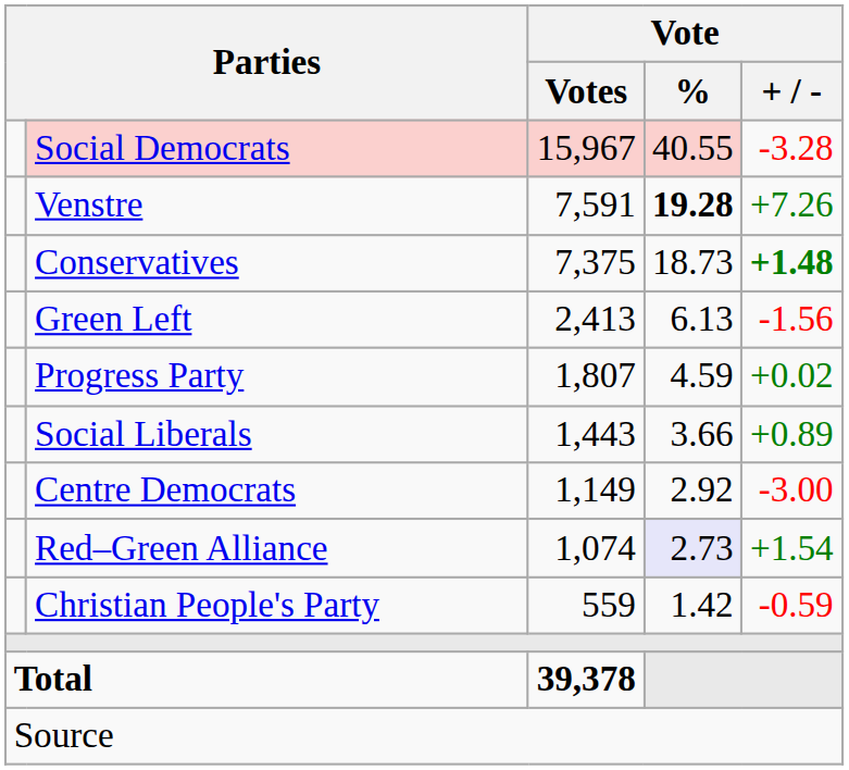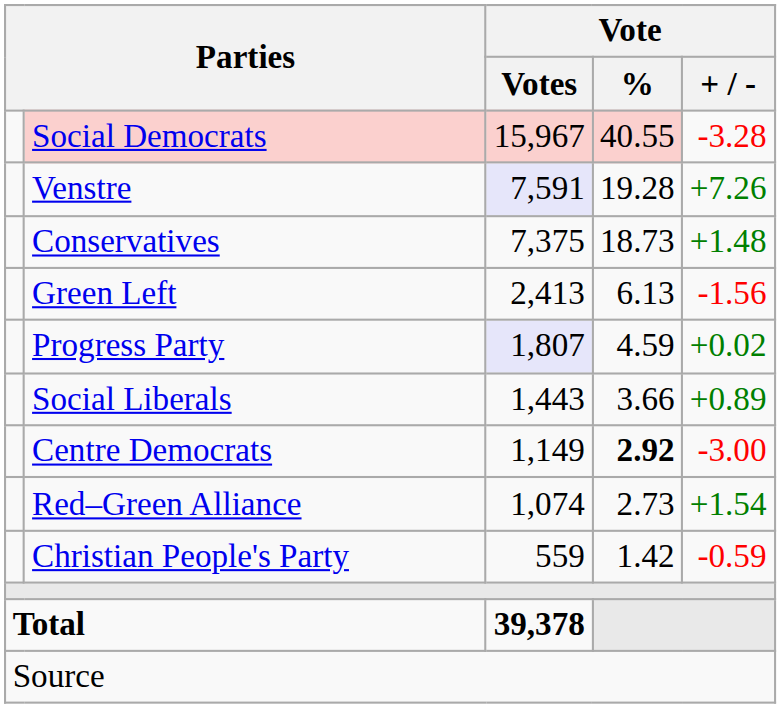Venstre | Vote / Votes: no background -> lavender background
Venstre | Vote / %: bold -> normal
Conservatives | Vote / + / -: bold -> normal
Progress Party | Vote / Votes: no background -> lavender background
Centre Democrats | Vote / %: normal -> bold
Red–Green Alliance | Vote / %: lavender background -> no background
